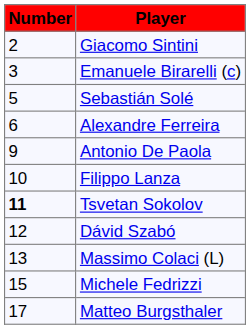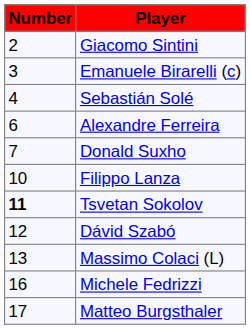Sebastián Solé | Number: 5 -> 4
+ row: 7 | Donald Suxho
- row: 9 | Antonio De Paola
Michele Fedrizzi | Number: 15 -> 16
